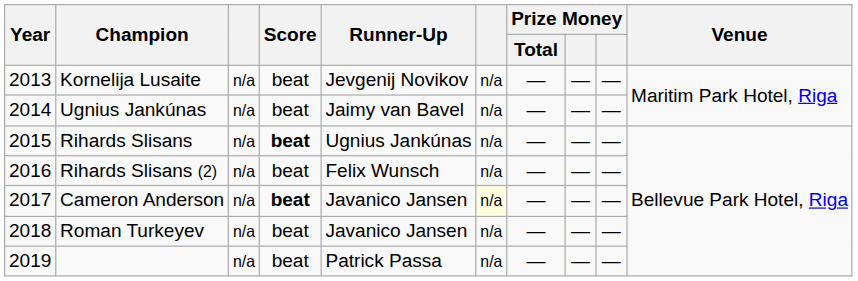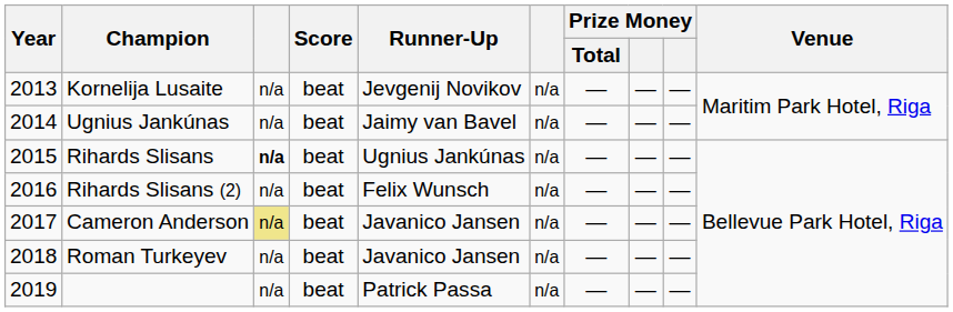Rihards Slisans | column 3: normal -> bold
Rihards Slisans | Score: bold -> normal
Cameron Anderson | column 3: no background -> khaki background
Cameron Anderson | Score: bold -> normal
Cameron Anderson | column 6: lightyellow background -> no background
